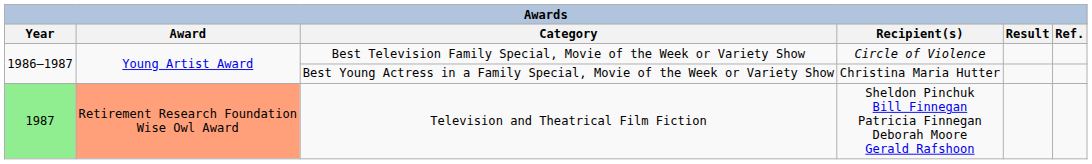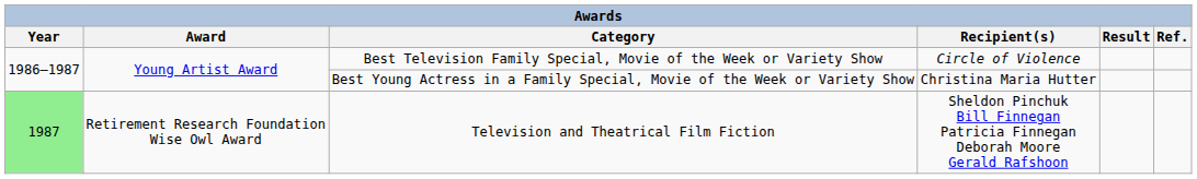Television and Theatrical Film Fiction | Award: lightsalmon background -> no background
